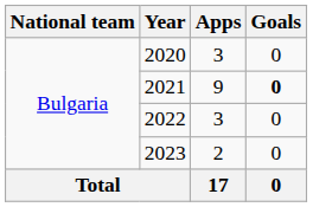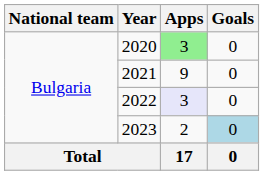2020 | Apps: no background -> lightgreen background
2021 | Goals: bold -> normal
2022 | Apps: no background -> lavender background
2023 | Goals: no background -> lightblue background
